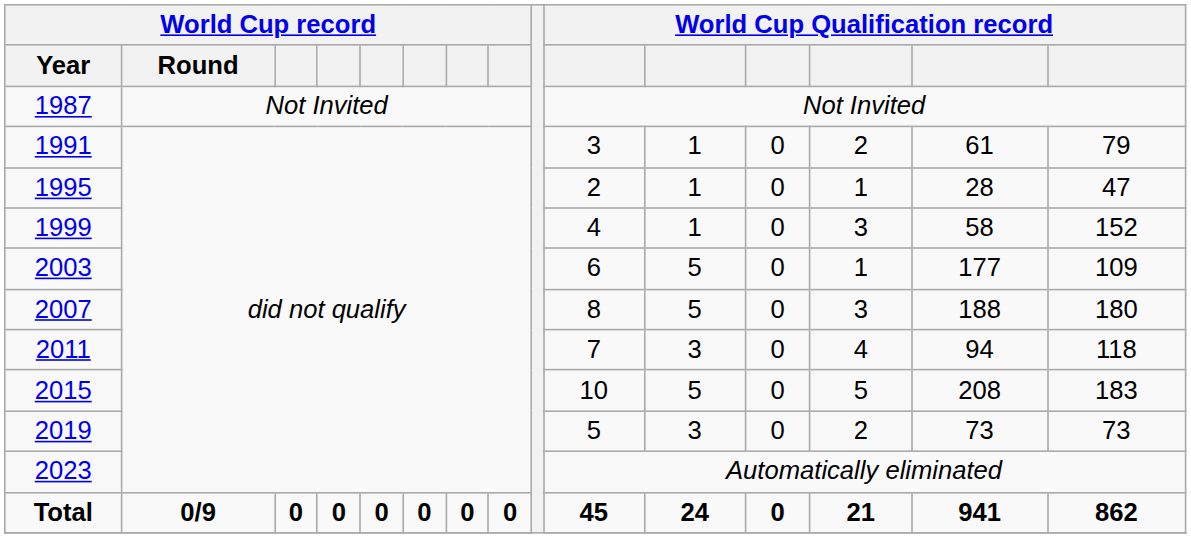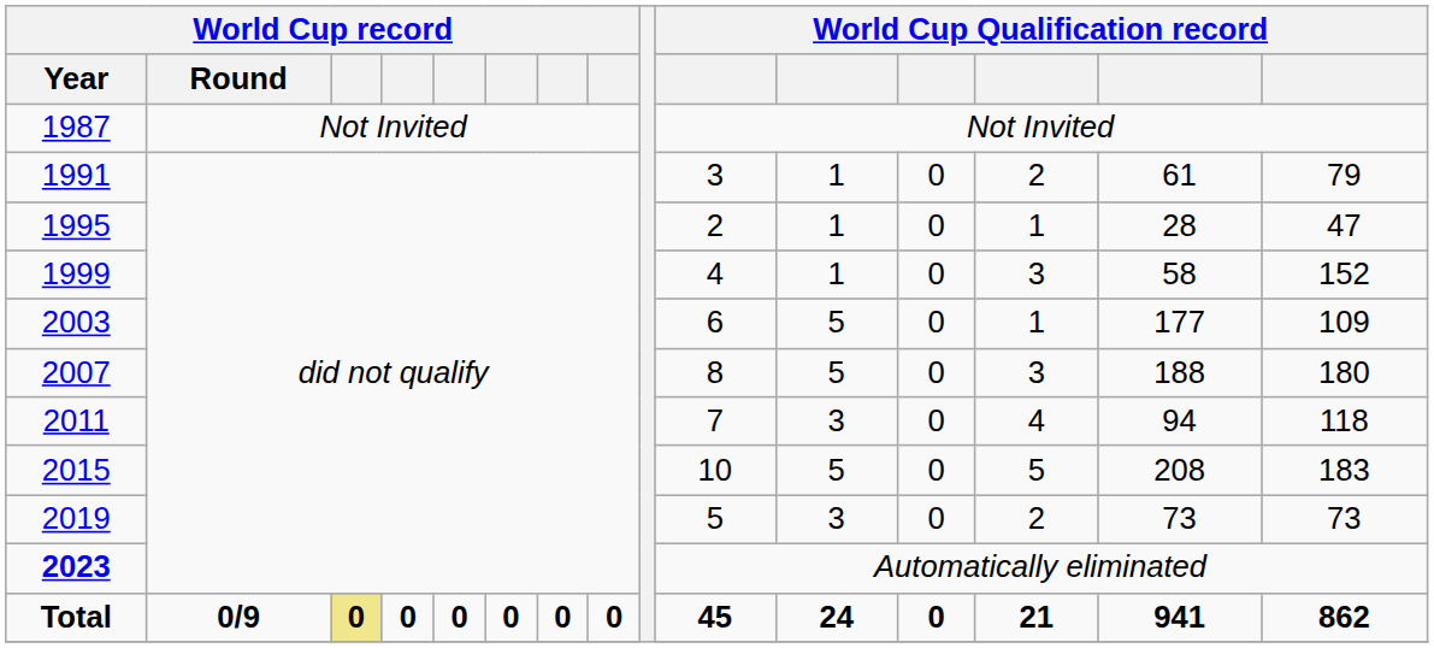2023 | World Cup record / Year: normal -> bold
Total | column 3: no background -> khaki background
